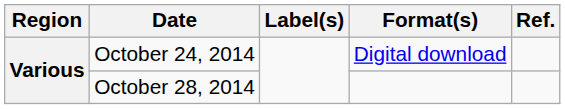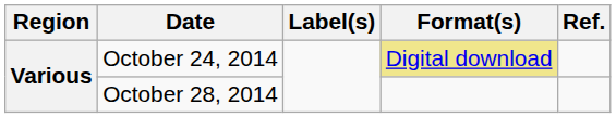October 24, 2014 | Format(s): no background -> khaki background
